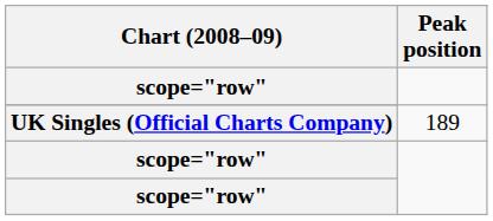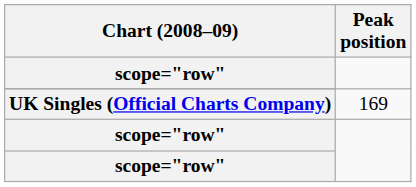UK Singles (Official Charts Company) | Peak position: 189 -> 169
